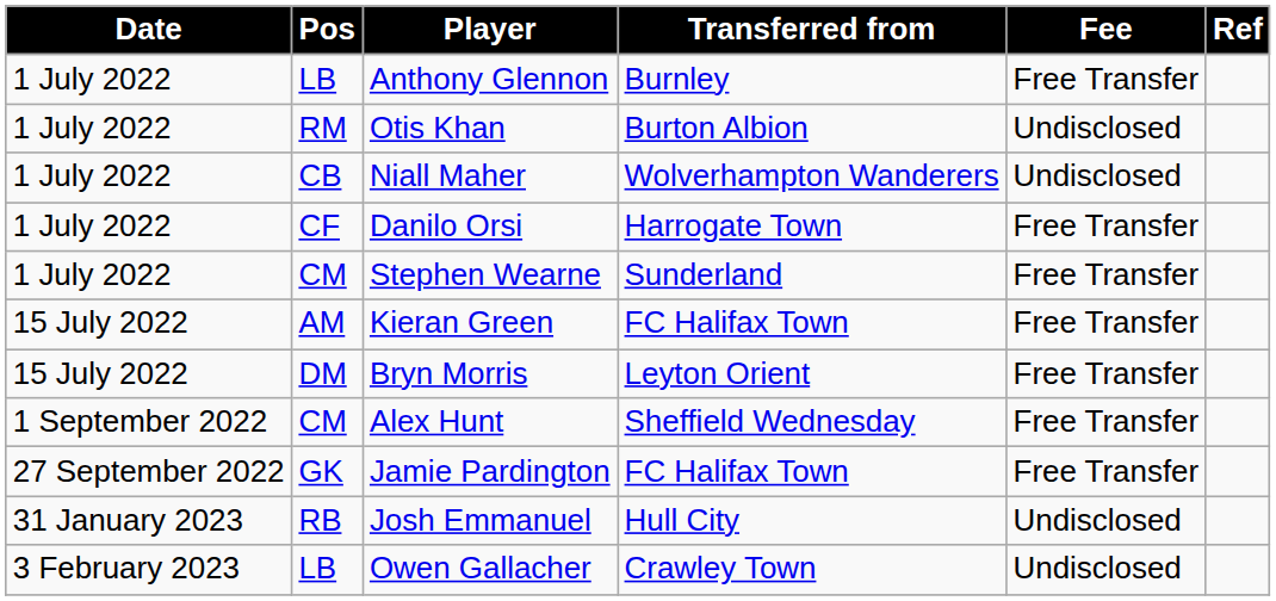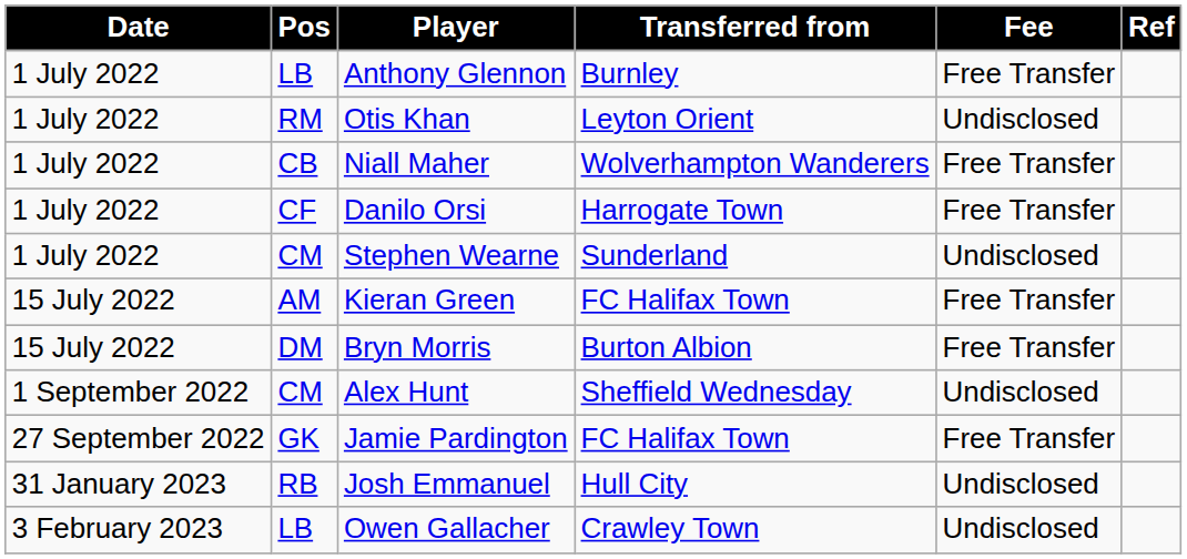Otis Khan | Transferred from: Burton Albion -> Leyton Orient
Niall Maher | Fee: Undisclosed -> Free Transfer
Stephen Wearne | Fee: Free Transfer -> Undisclosed
Bryn Morris | Transferred from: Leyton Orient -> Burton Albion
Alex Hunt | Fee: Free Transfer -> Undisclosed
